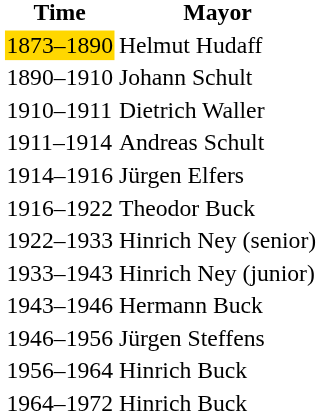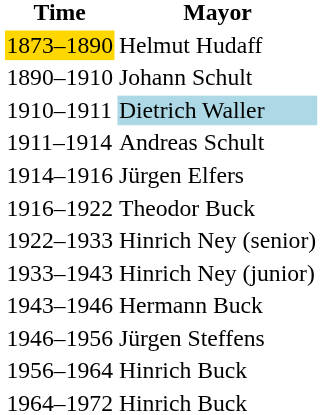row 4 | Mayor: no background -> lightblue background
